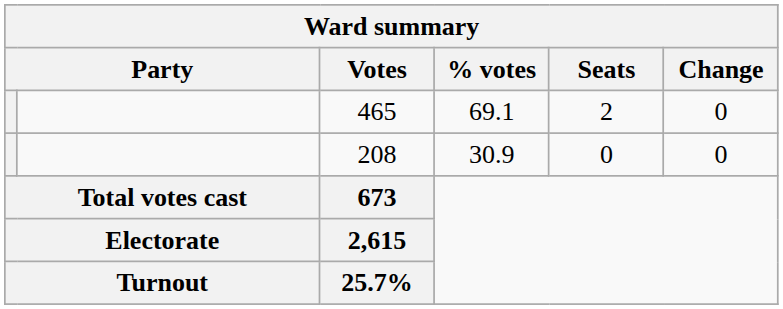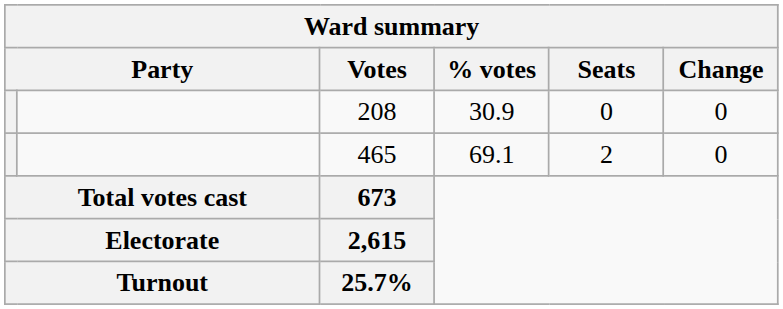rows swapped: 465 <-> 208
